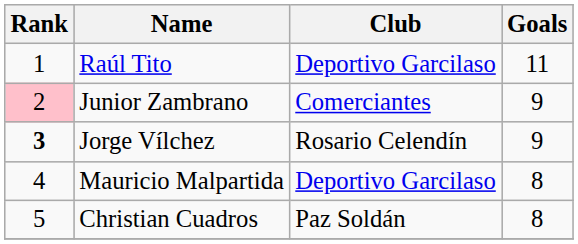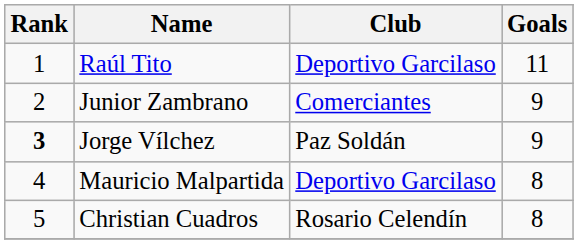Junior Zambrano | Rank: pink background -> no background
Jorge Vílchez | Club: Rosario Celendín -> Paz Soldán
Christian Cuadros | Club: Paz Soldán -> Rosario Celendín
